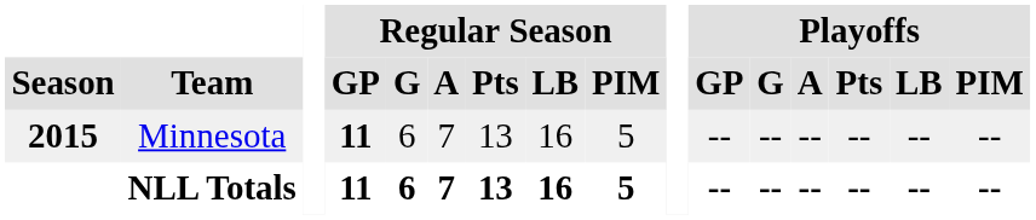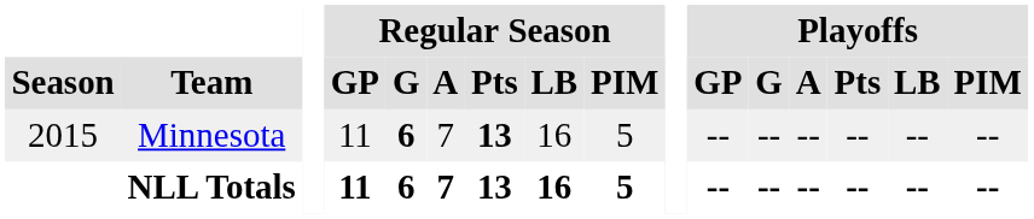Minnesota | Season: bold -> normal
Minnesota | Regular Season / GP: bold -> normal
Minnesota | Regular Season / G: normal -> bold
Minnesota | Regular Season / Pts: normal -> bold
